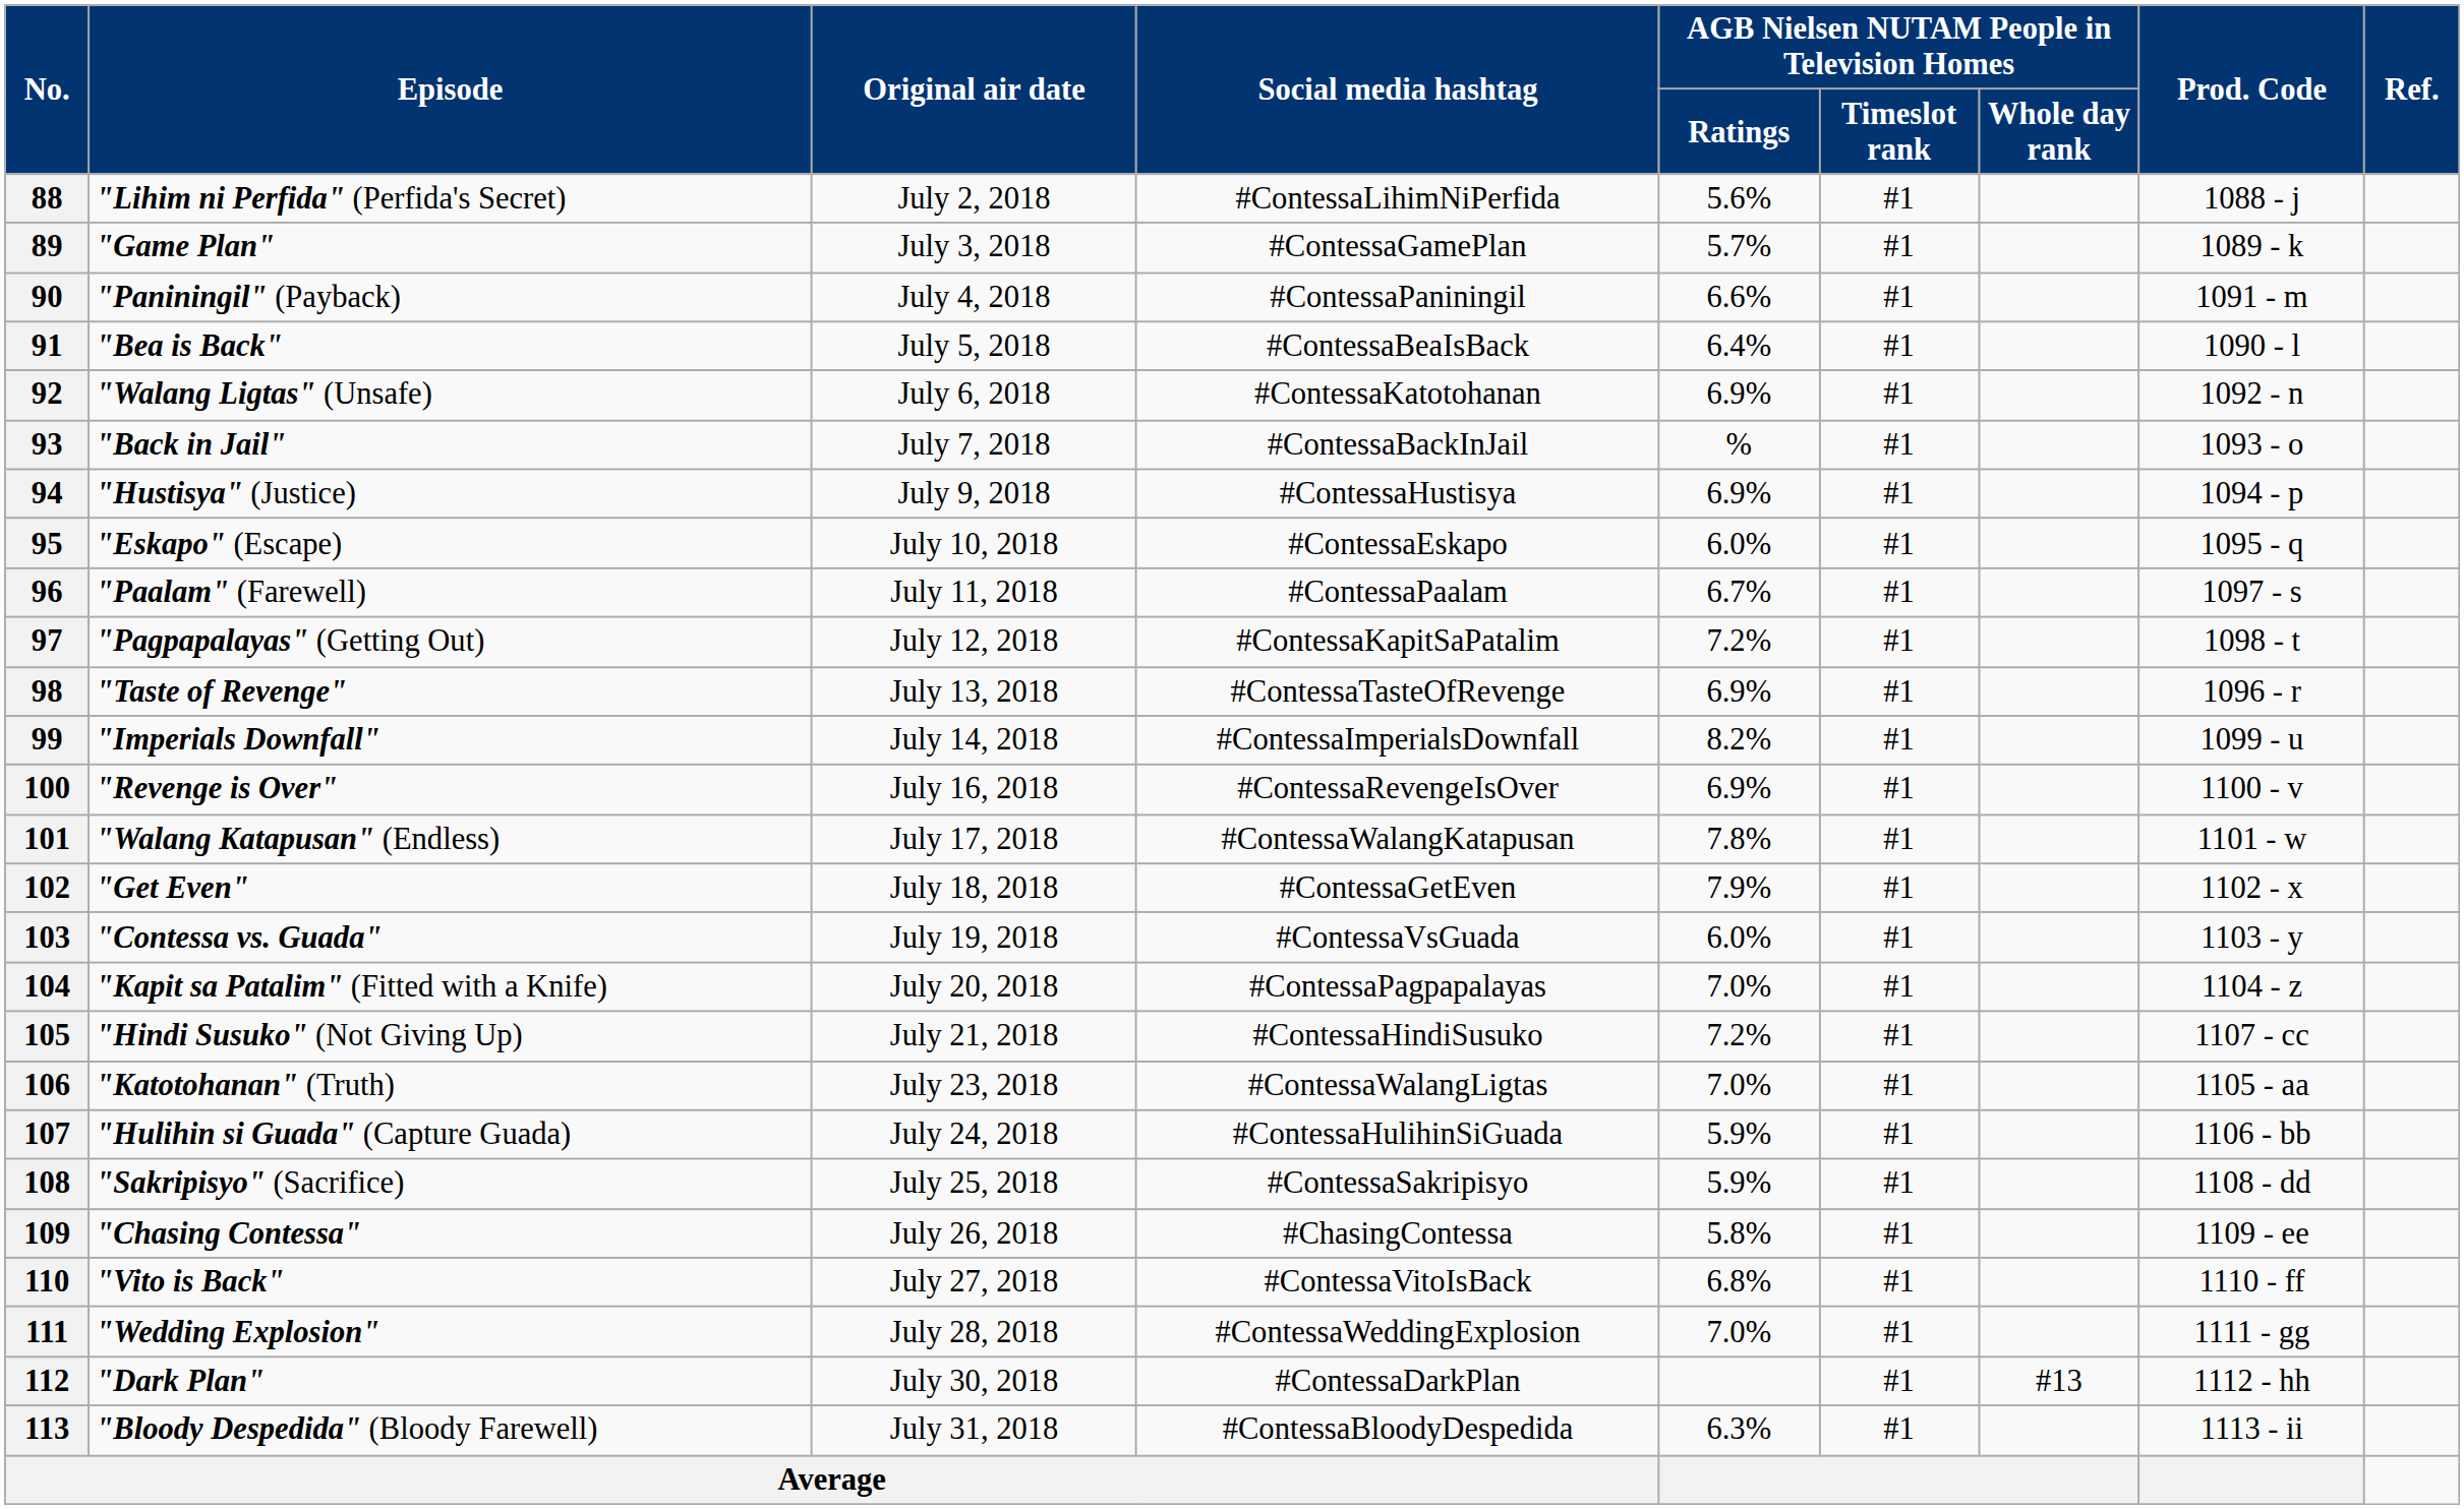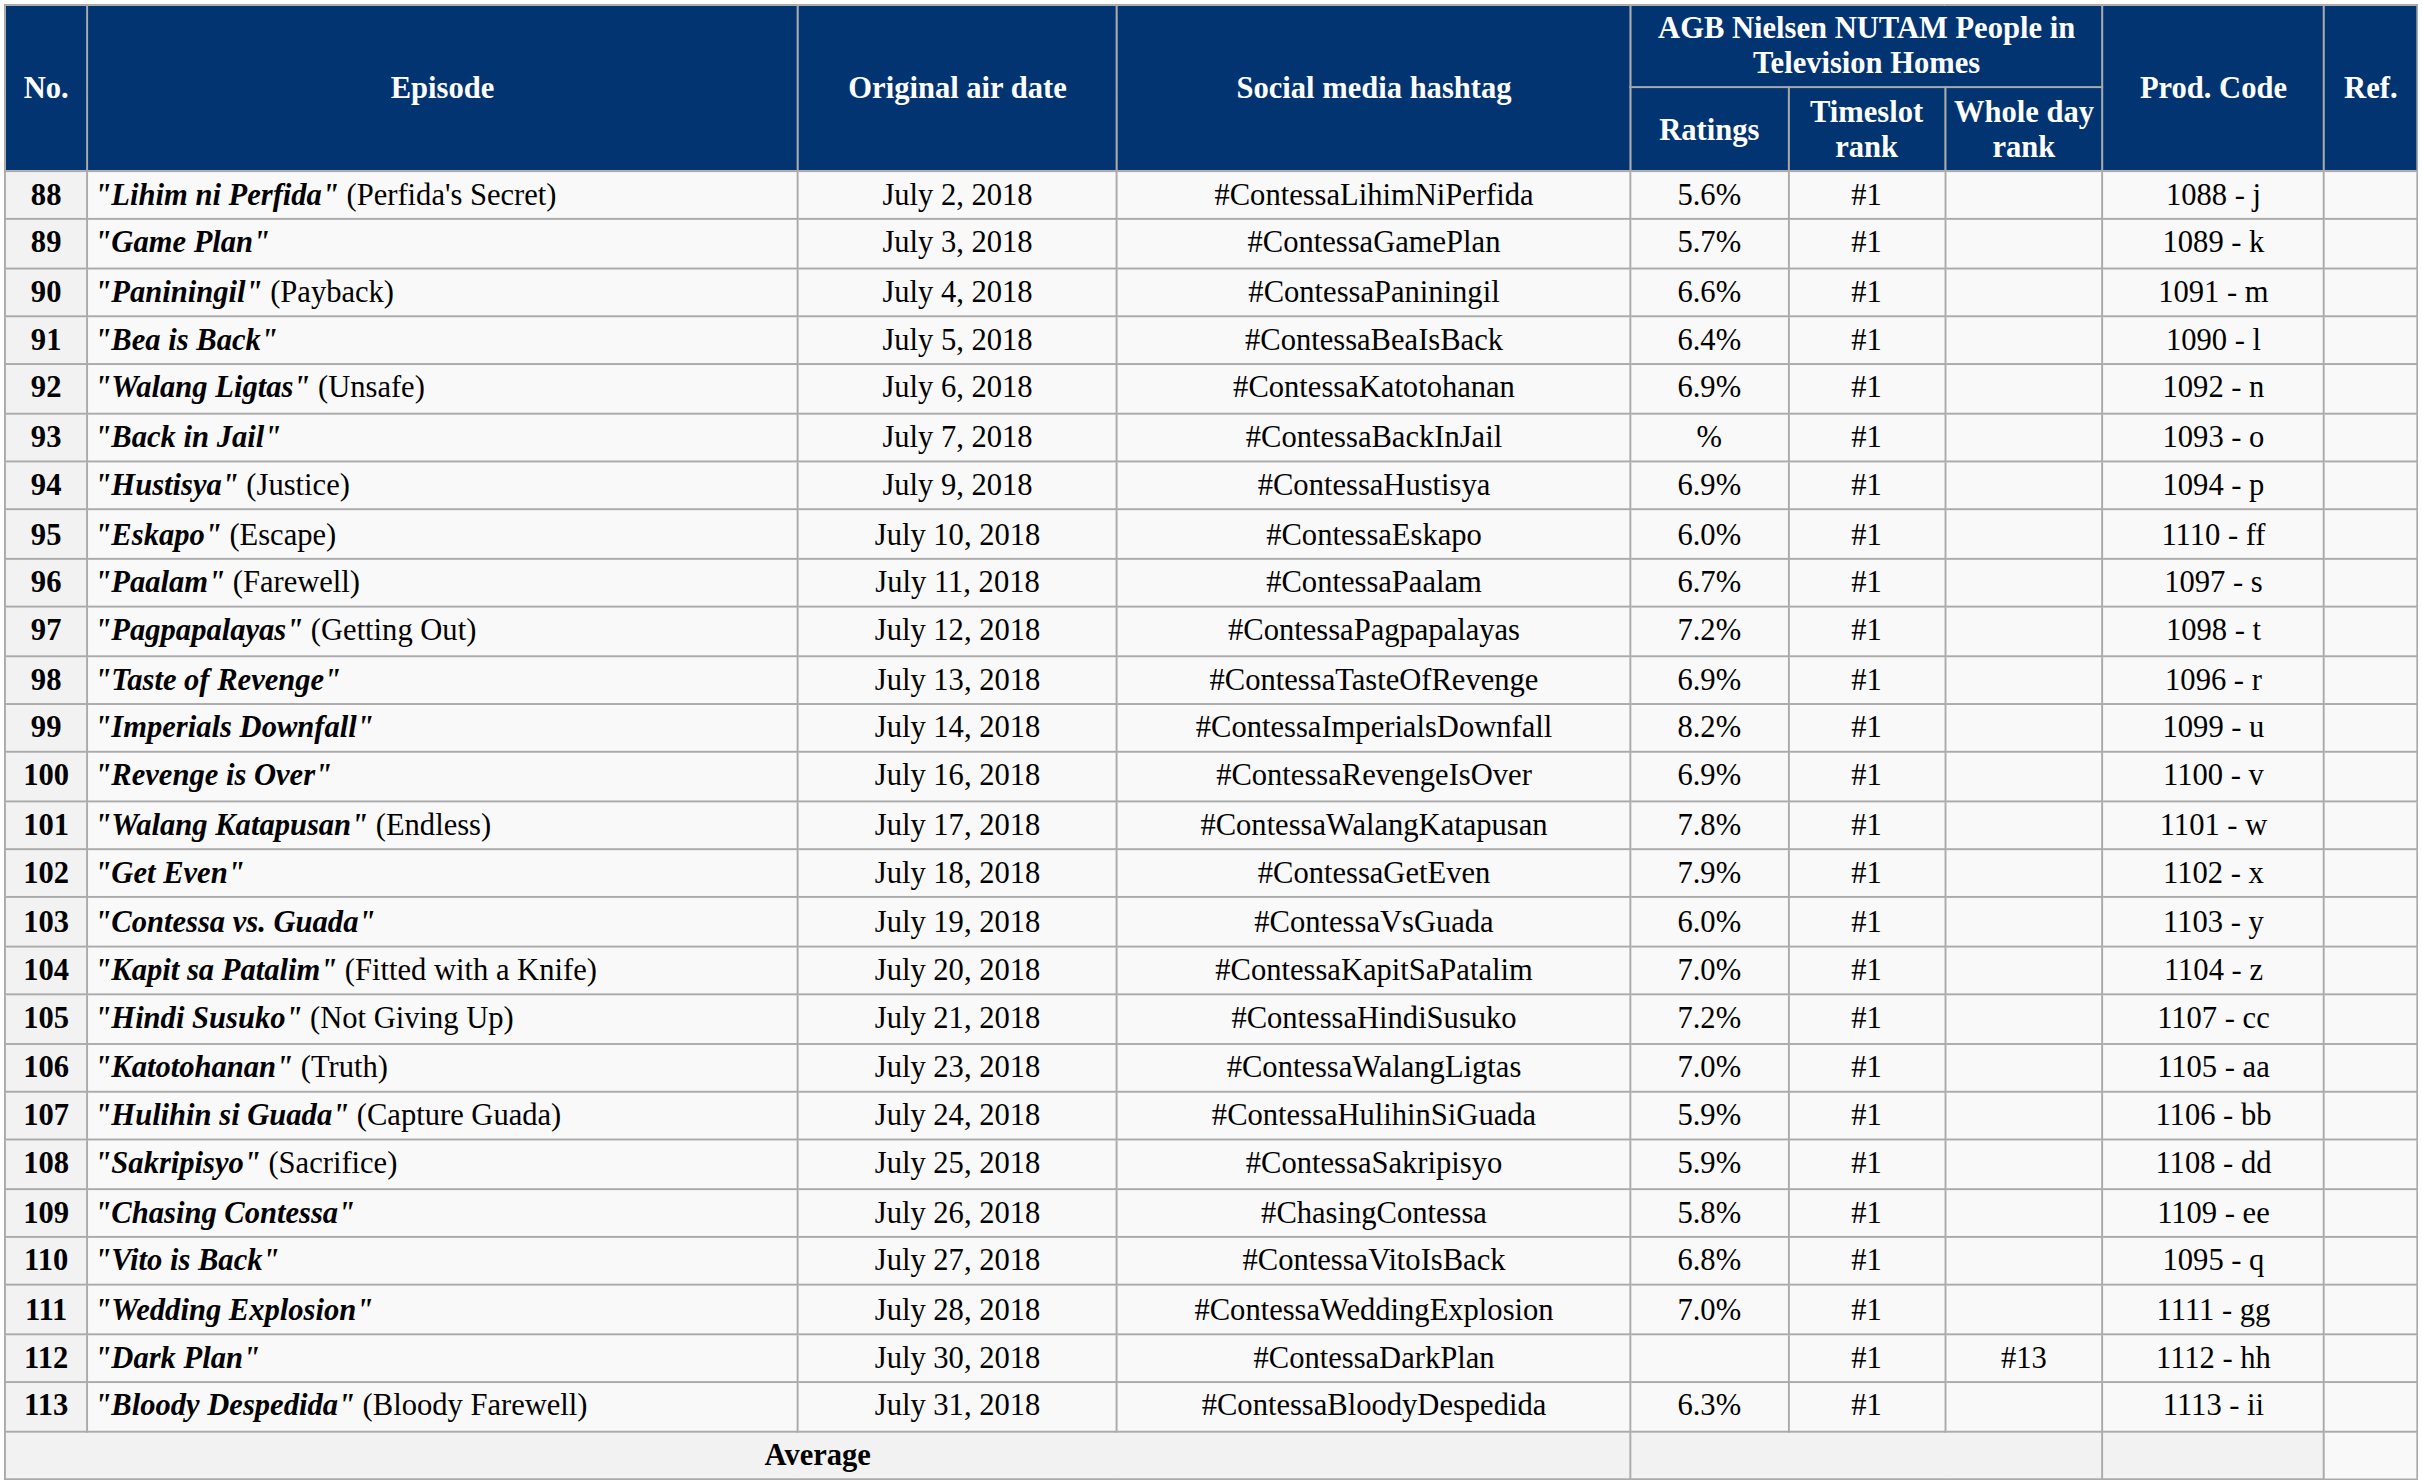95 | Prod. Code: 1095 - q -> 1110 - ff
97 | Social media hashtag: #ContessaKapitSaPatalim -> #ContessaPagpapalayas
104 | Social media hashtag: #ContessaPagpapalayas -> #ContessaKapitSaPatalim
110 | Prod. Code: 1110 - ff -> 1095 - q
